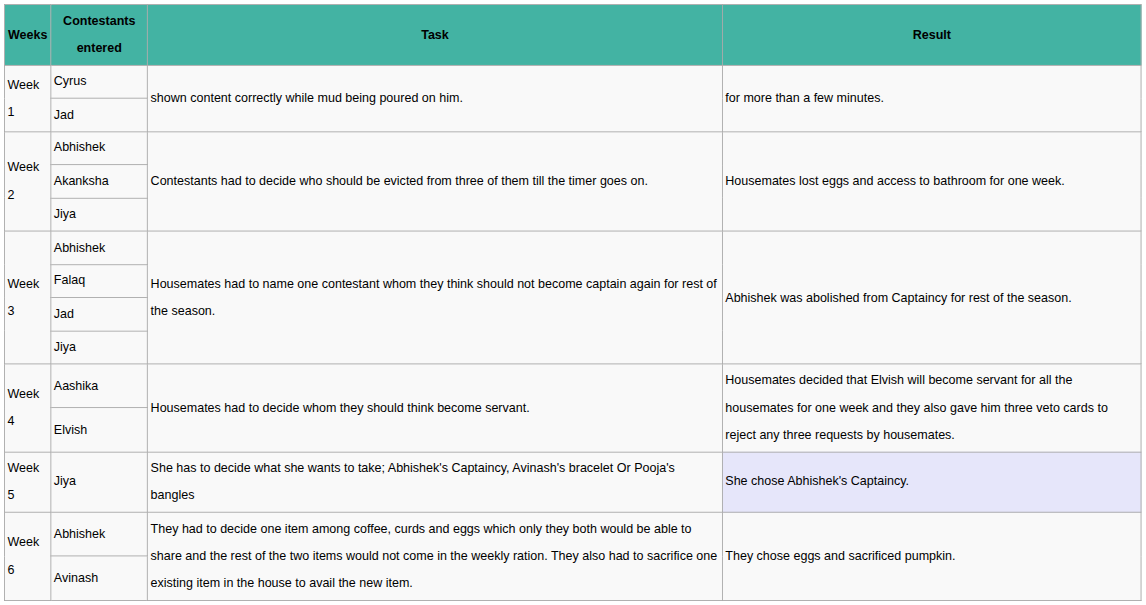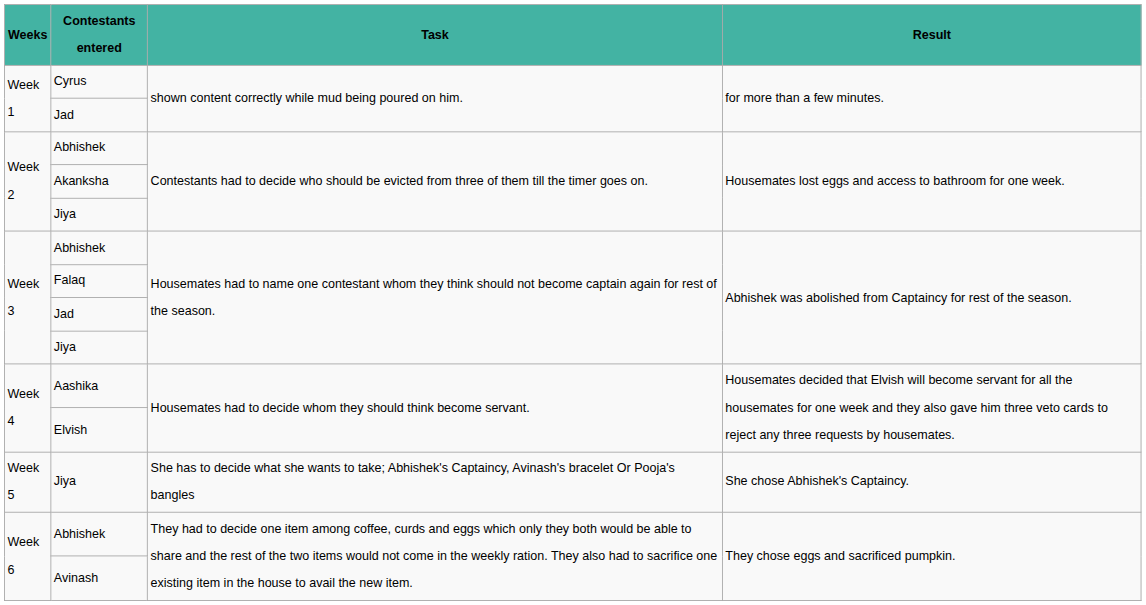Week 5 / Jiya | Result: lavender background -> no background
